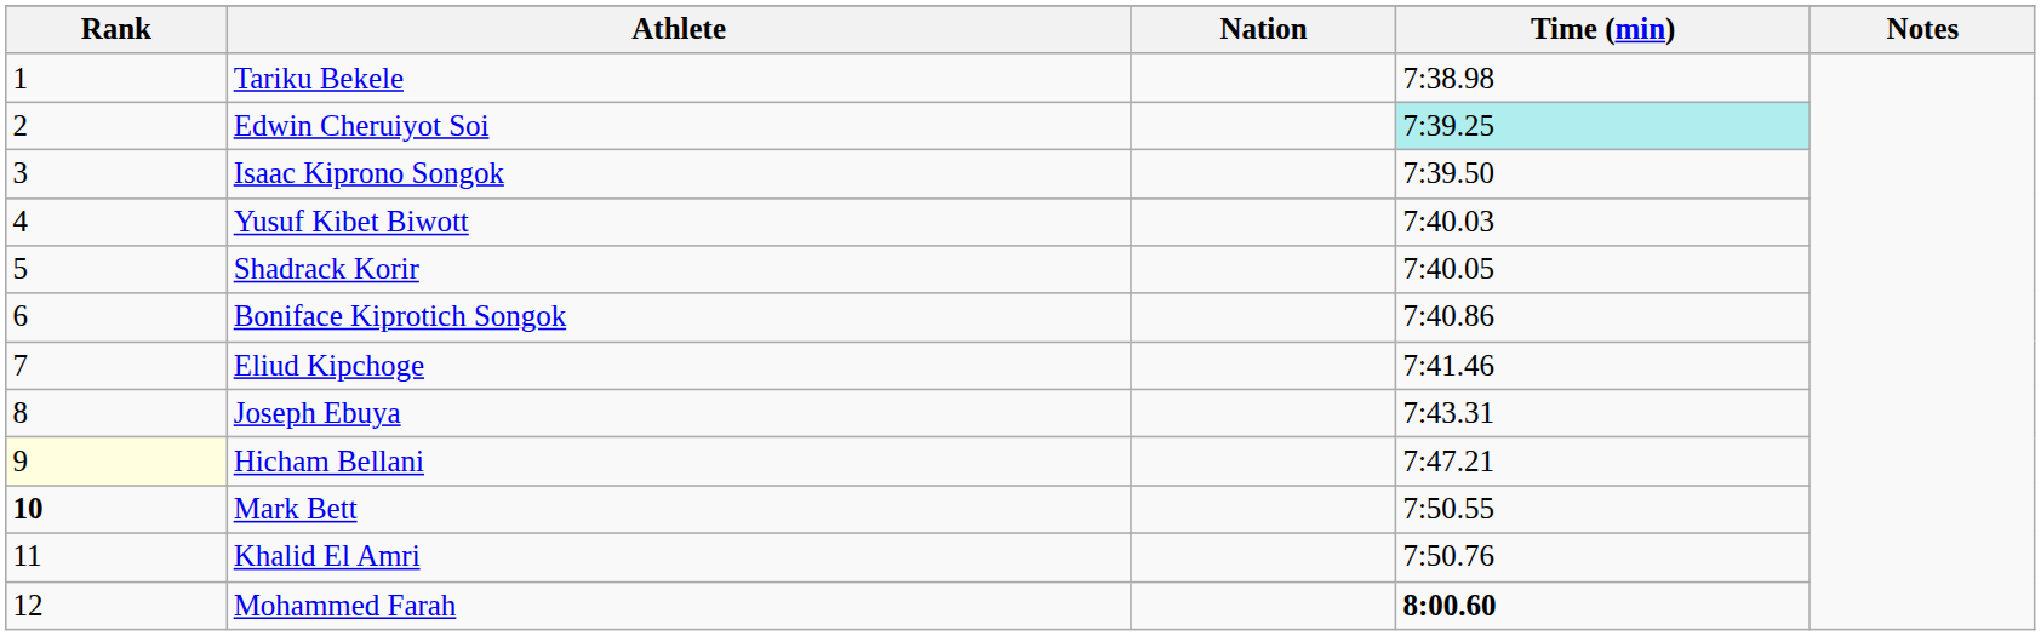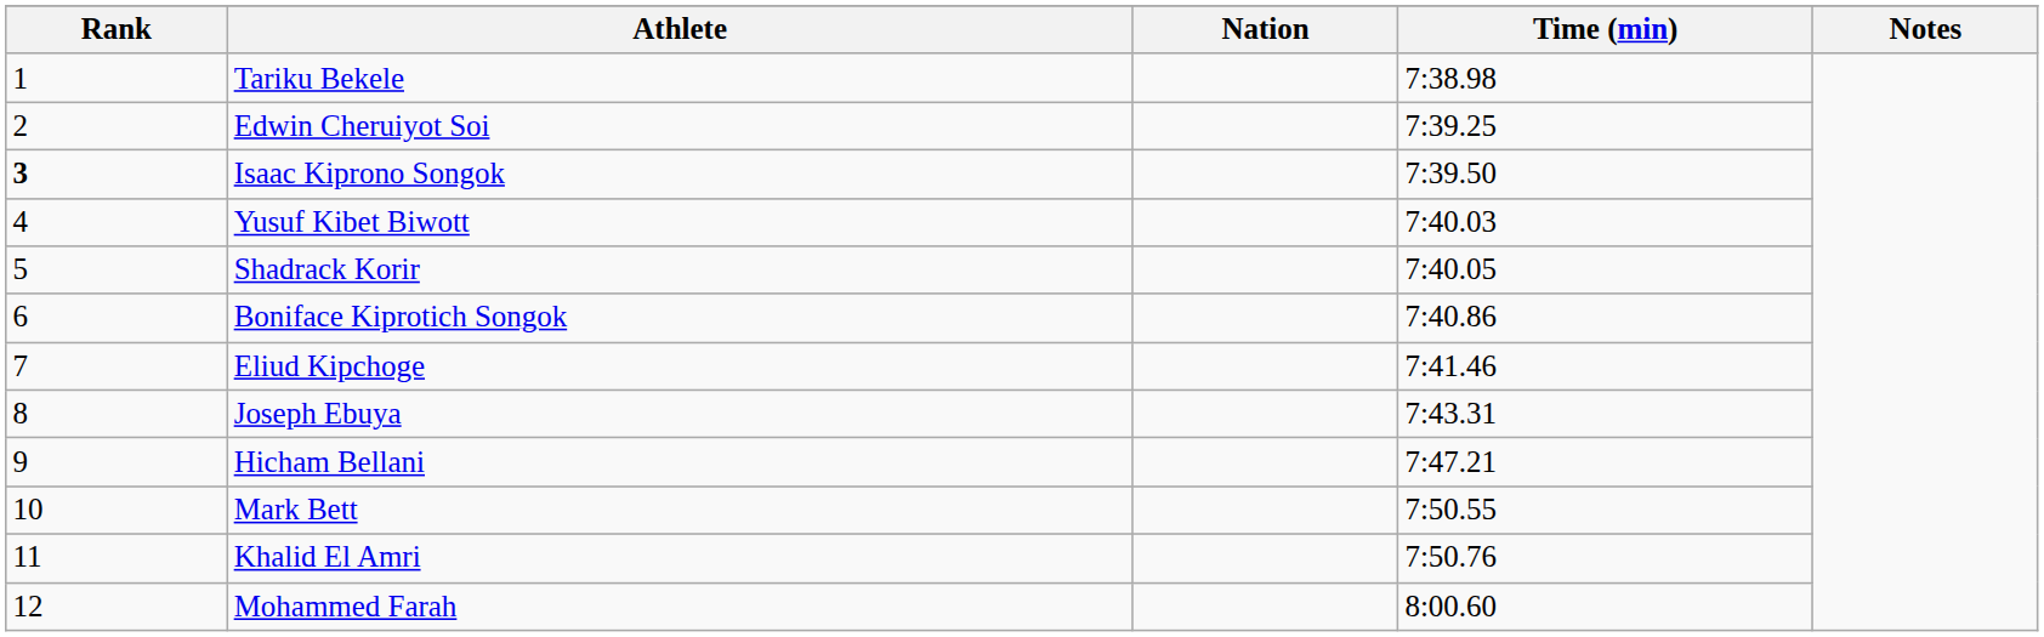Edwin Cheruiyot Soi | Time (min): paleturquoise background -> no background
Isaac Kiprono Songok | Rank: normal -> bold
Hicham Bellani | Rank: lightyellow background -> no background
Mark Bett | Rank: bold -> normal
Mohammed Farah | Time (min): bold -> normal
